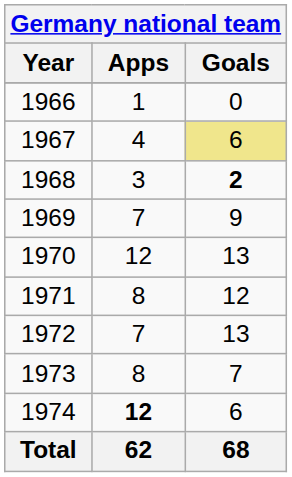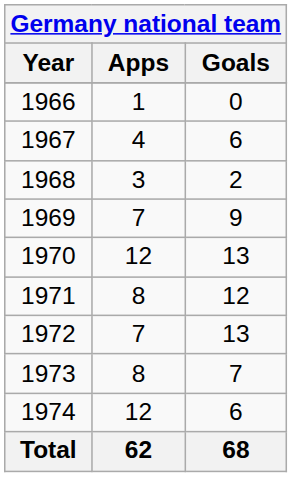1967 | Goals: khaki background -> no background
1968 | Goals: bold -> normal
1974 | Apps: bold -> normal
